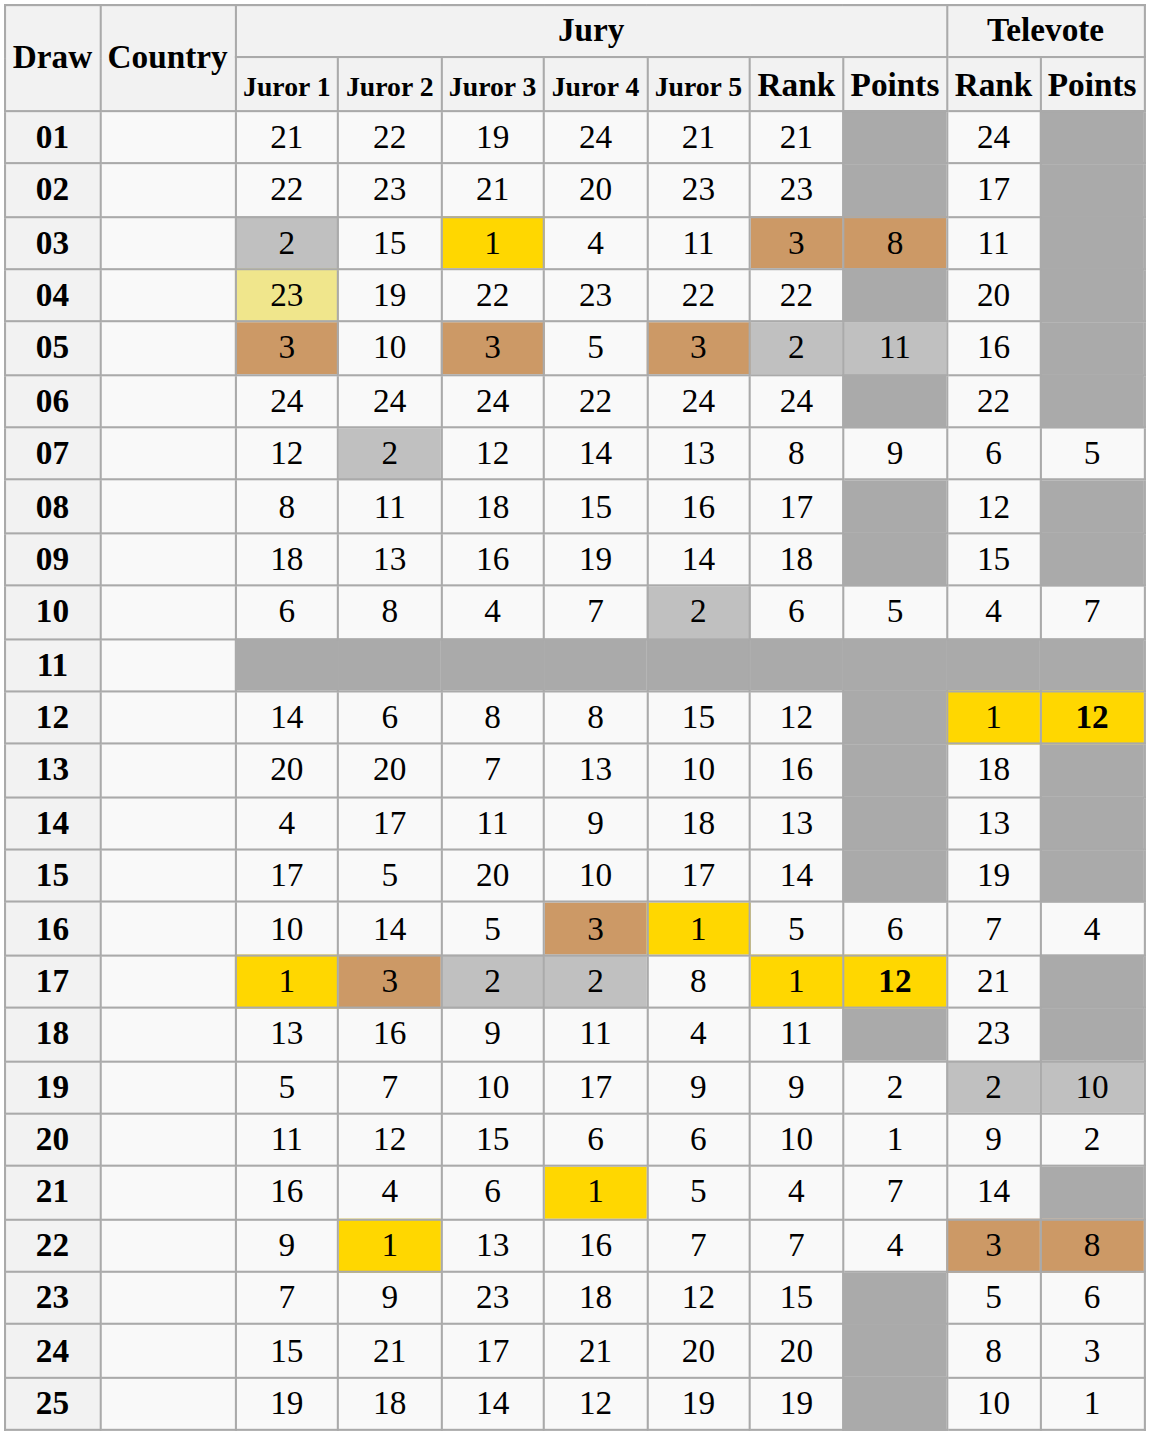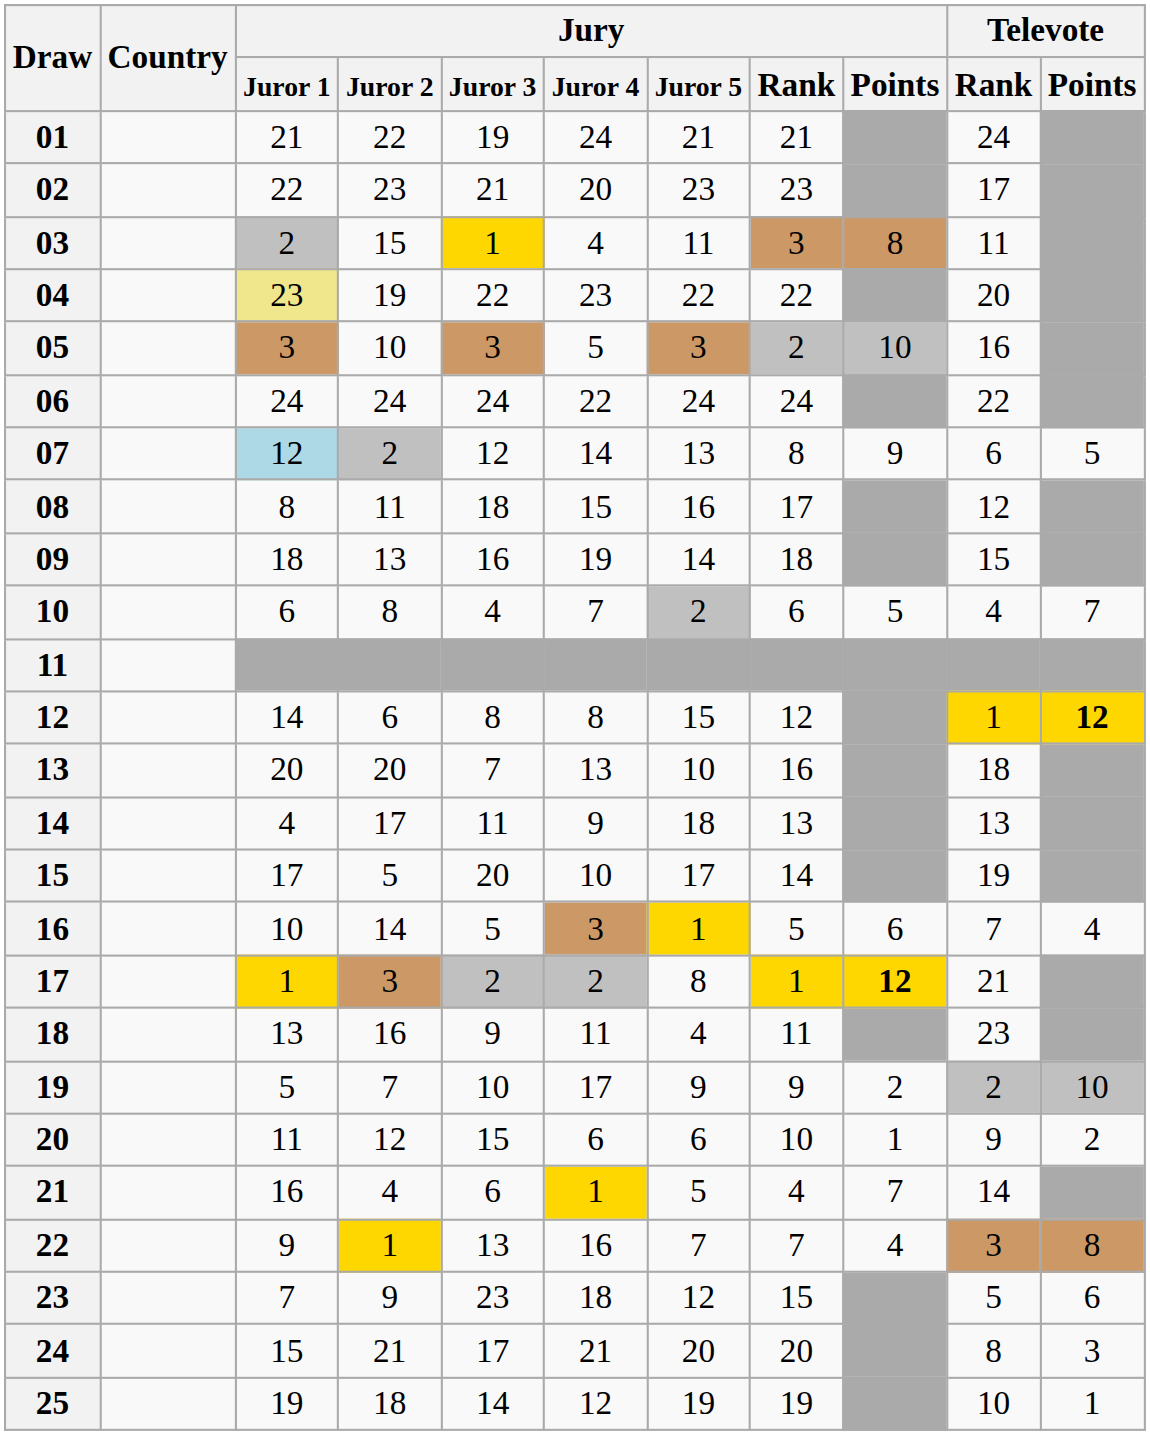05 | Jury / Points: 11 -> 10
07 | Jury / Juror 1: no background -> lightblue background
